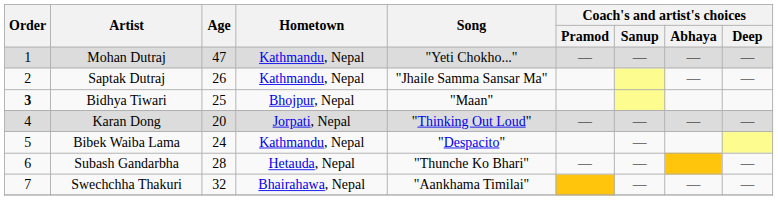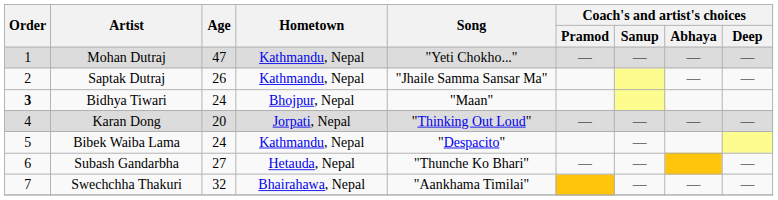Bidhya Tiwari | Age: 25 -> 24
Subash Gandarbha | Age: 28 -> 27
